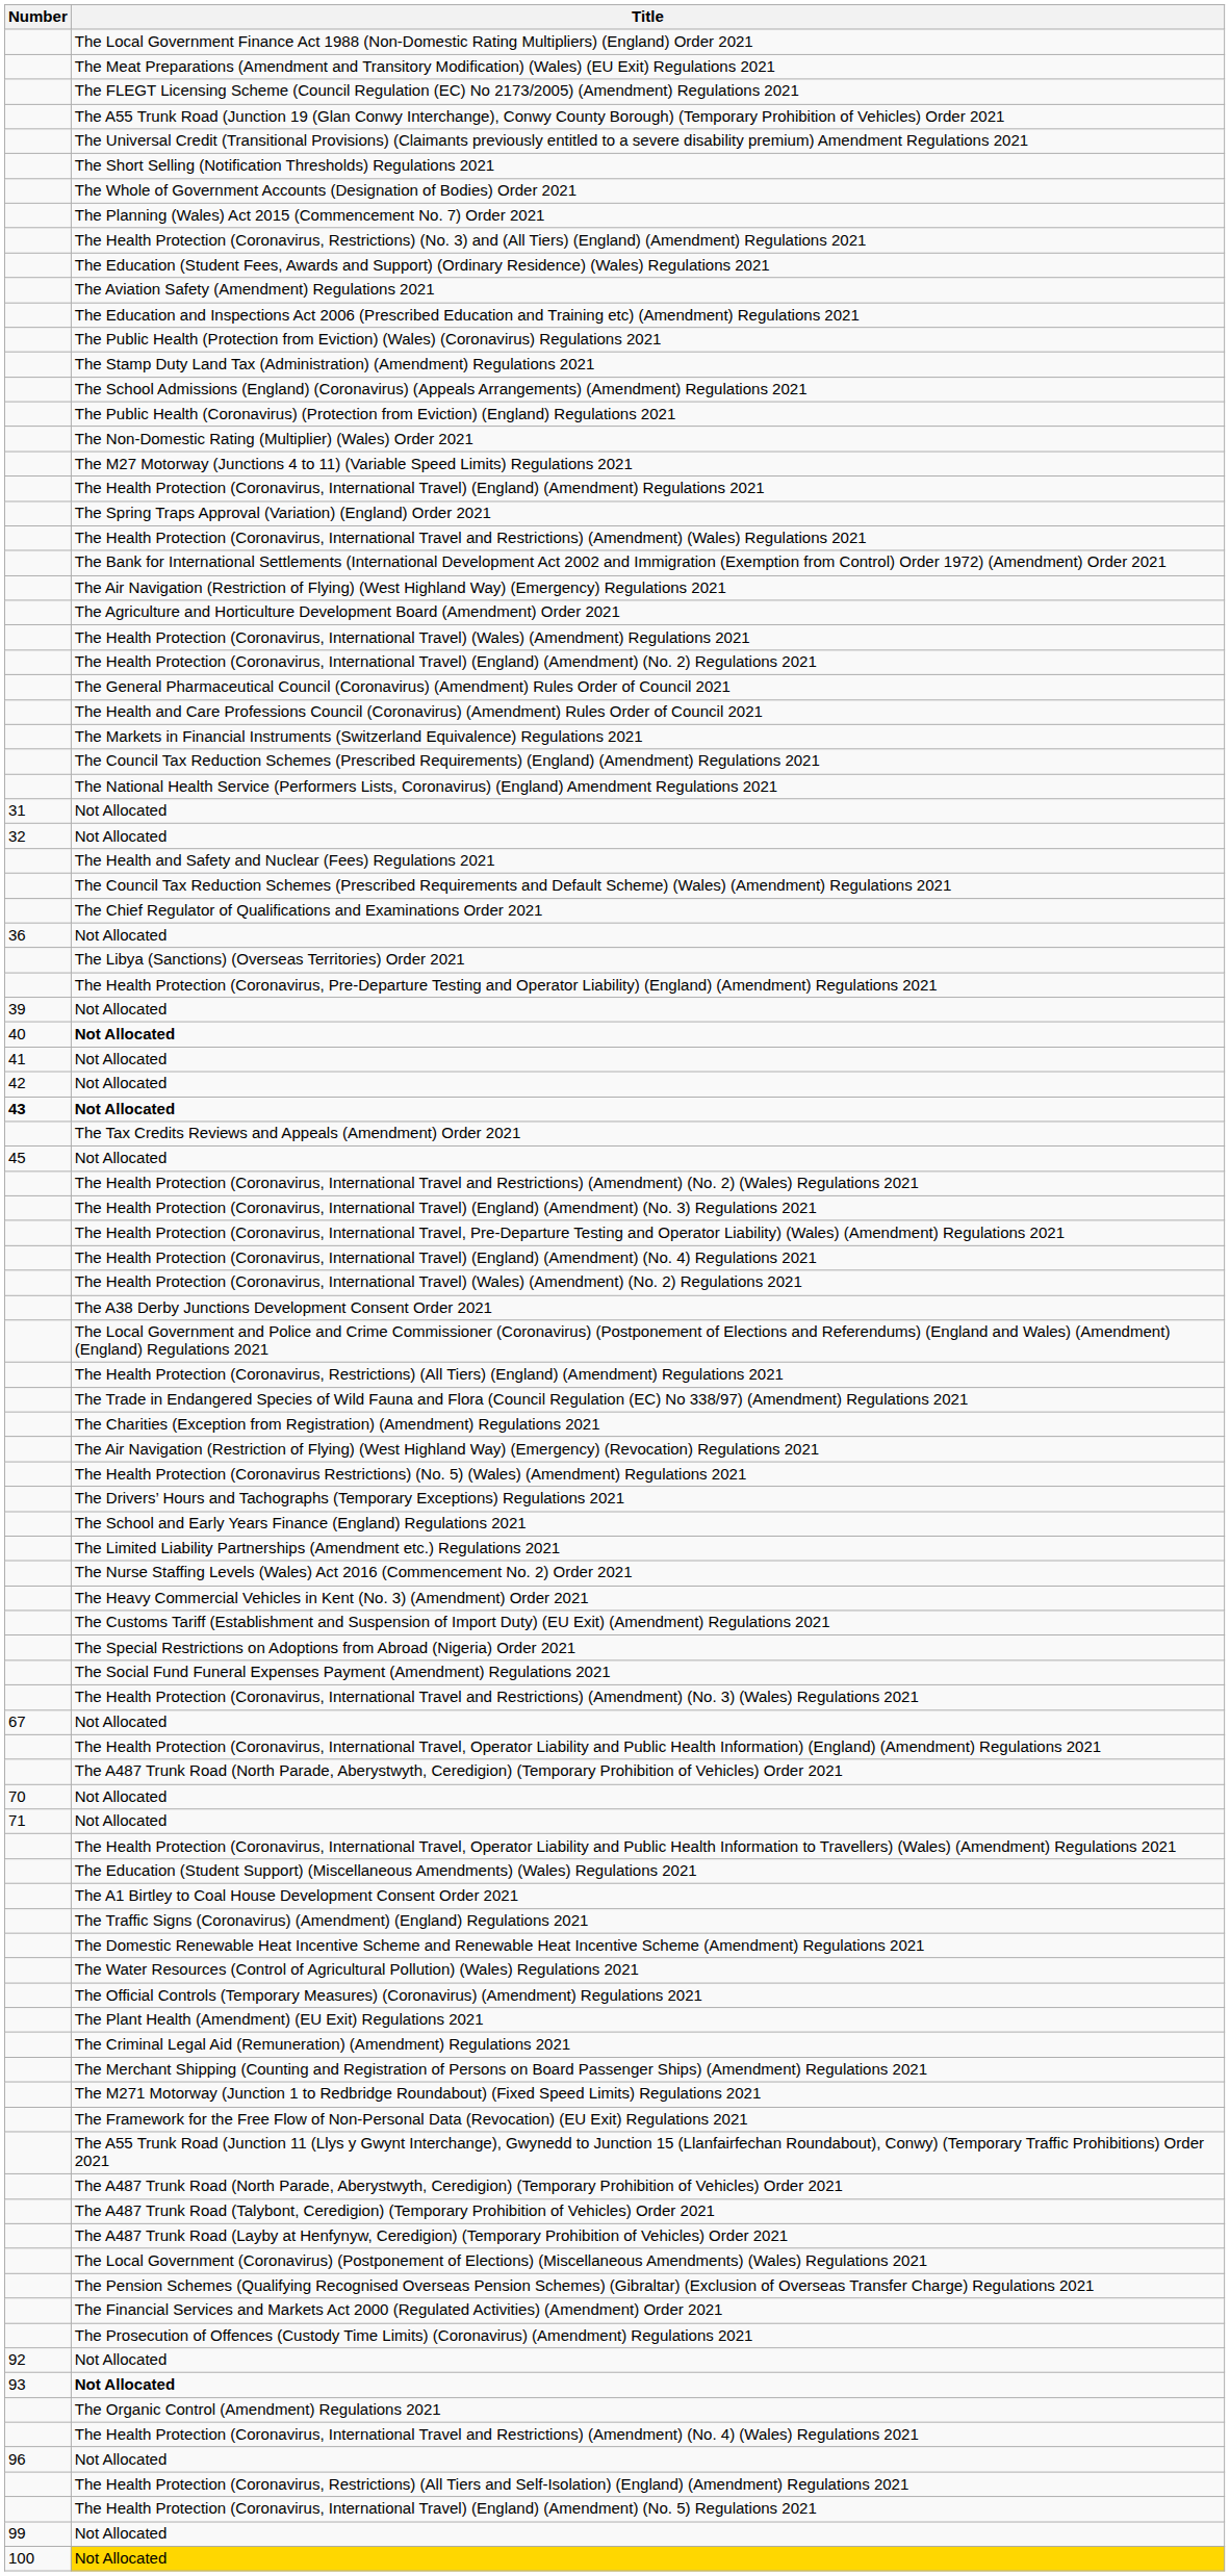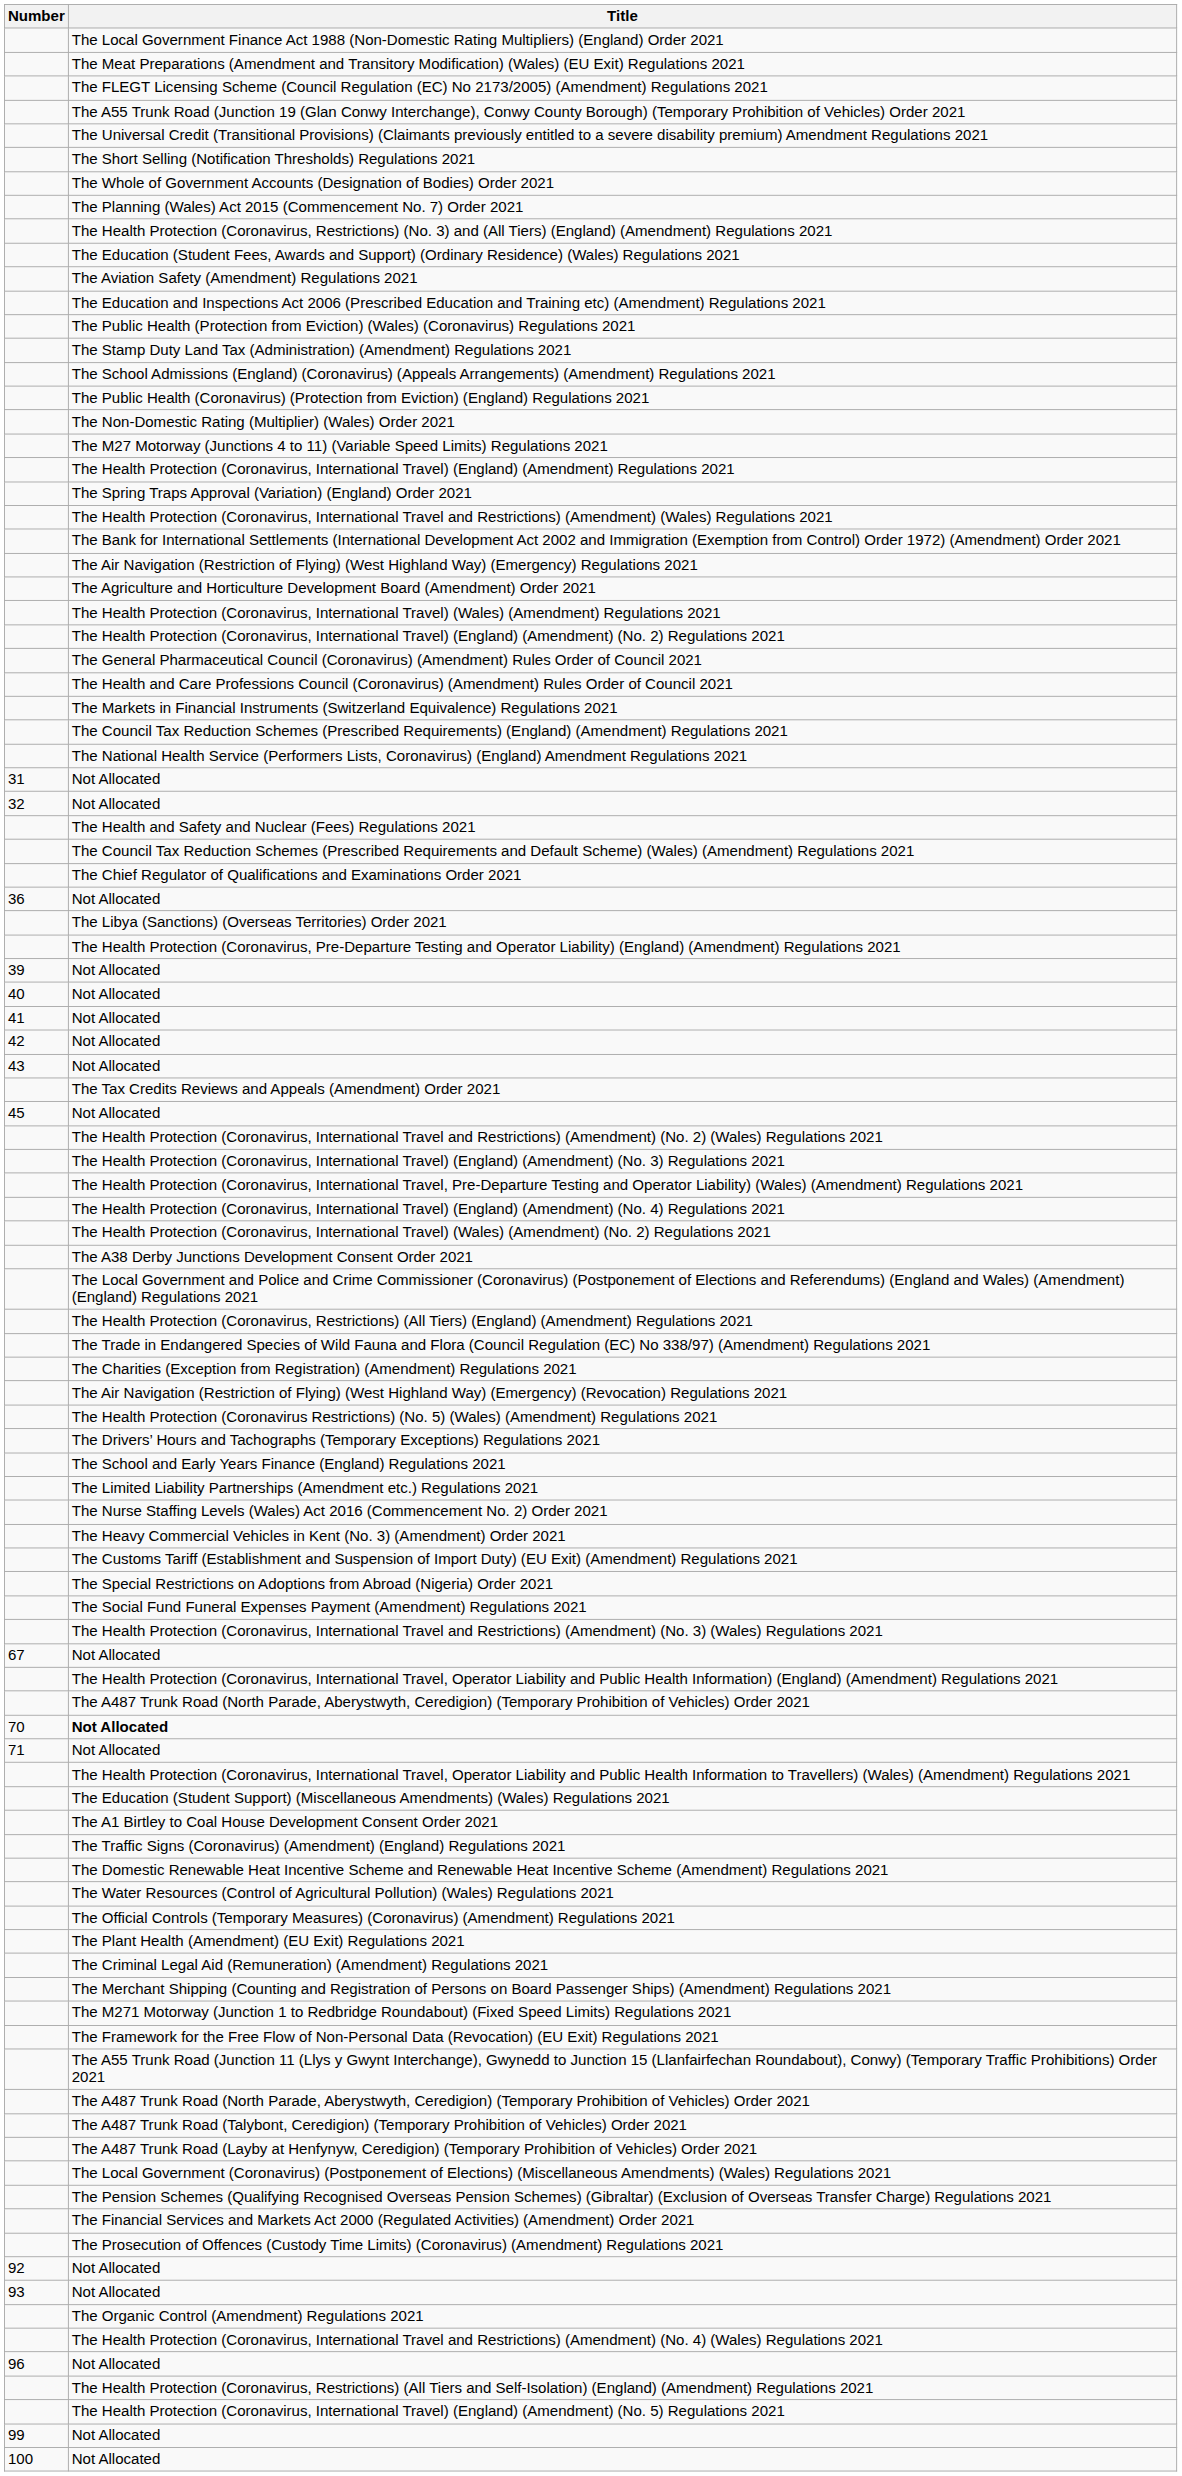row 42 | Title: bold -> normal
row 45 | Number: bold -> normal
row 45 | Title: bold -> normal
row 72 | Title: normal -> bold
row 95 | Title: bold -> normal
row 102 | Title: gold background -> no background
